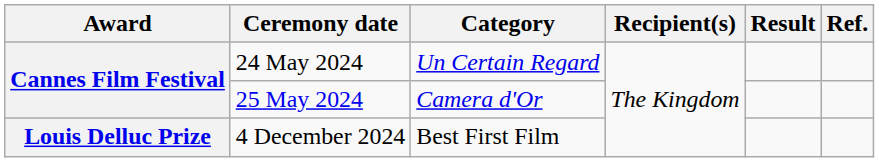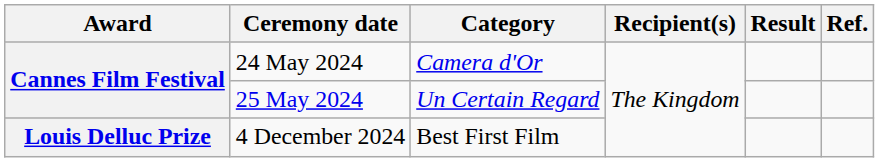24 May 2024 | Category: Un Certain Regard -> Camera d'Or
25 May 2024 | Category: Camera d'Or -> Un Certain Regard
